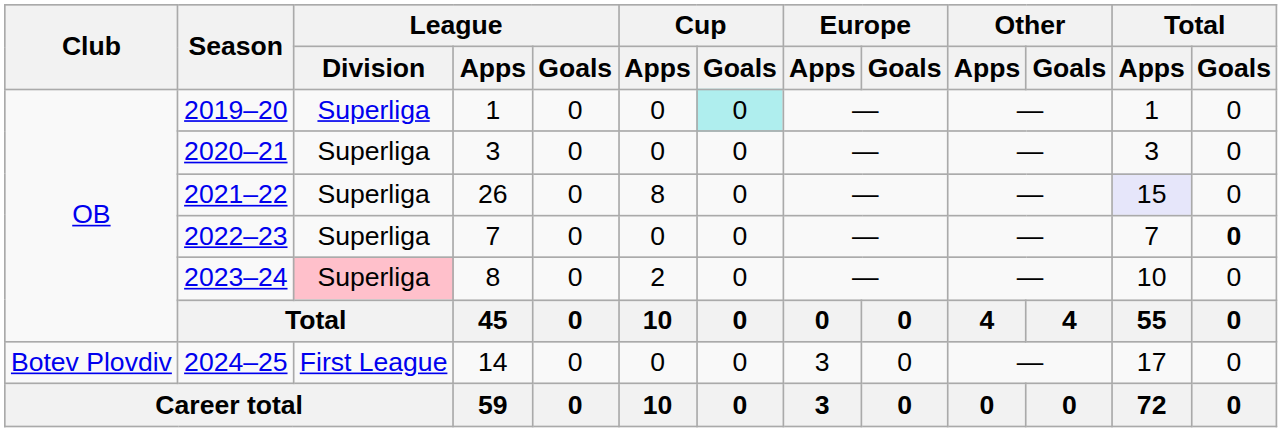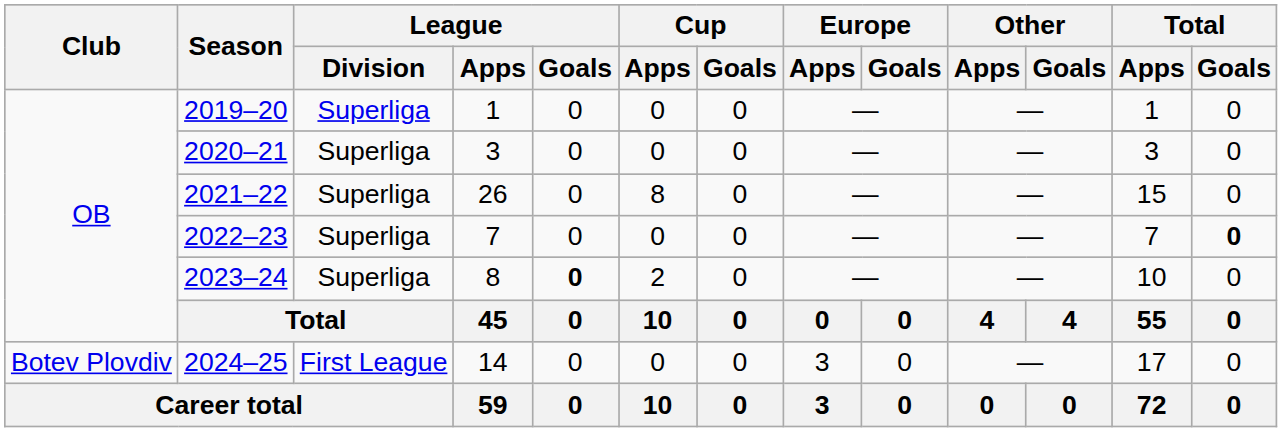2019–20 | Cup / Goals: paleturquoise background -> no background
2021–22 | Total / Apps: lavender background -> no background
2023–24 | League / Division: pink background -> no background
2023–24 | League / Goals: normal -> bold
